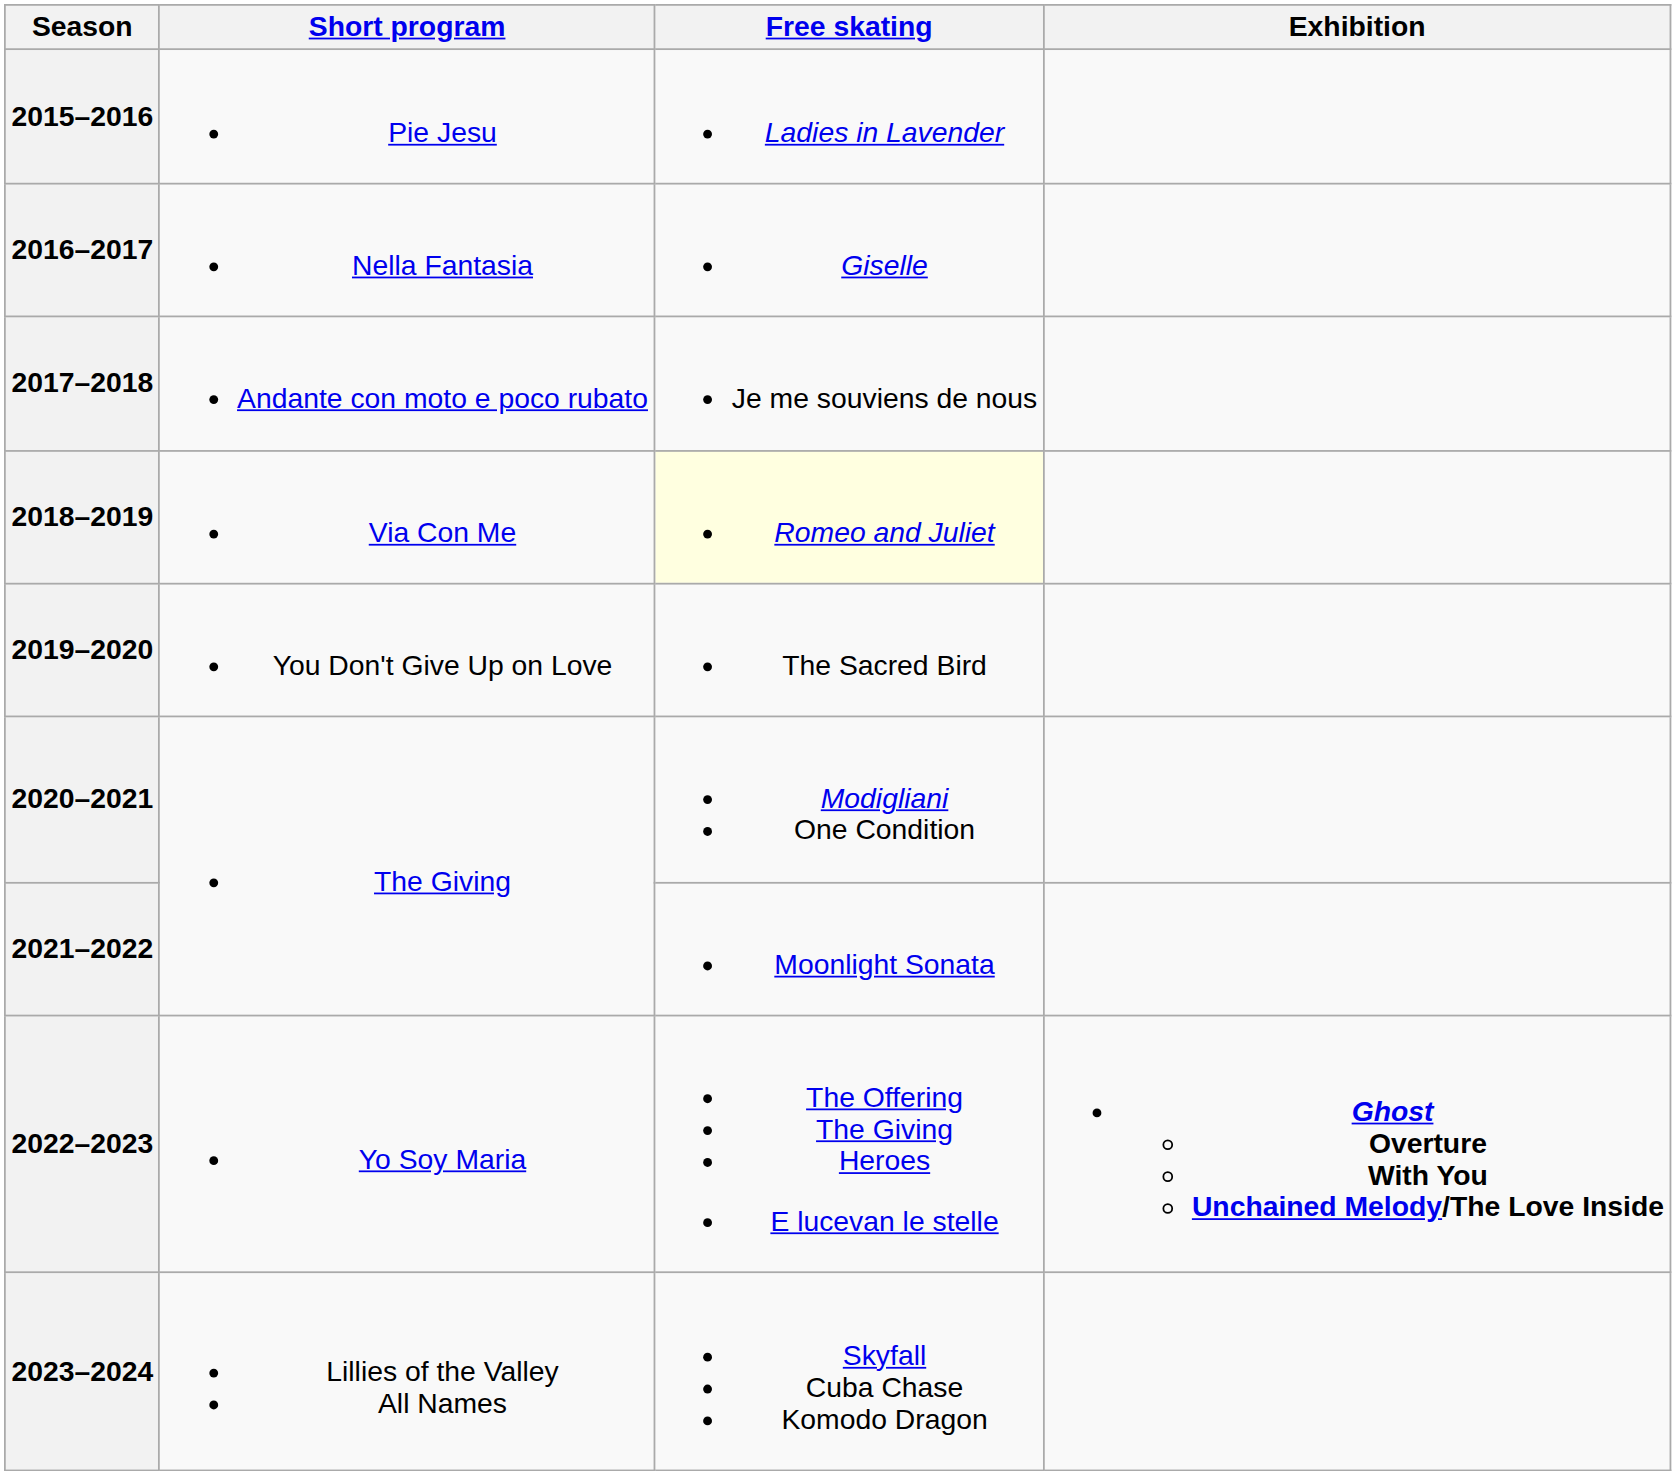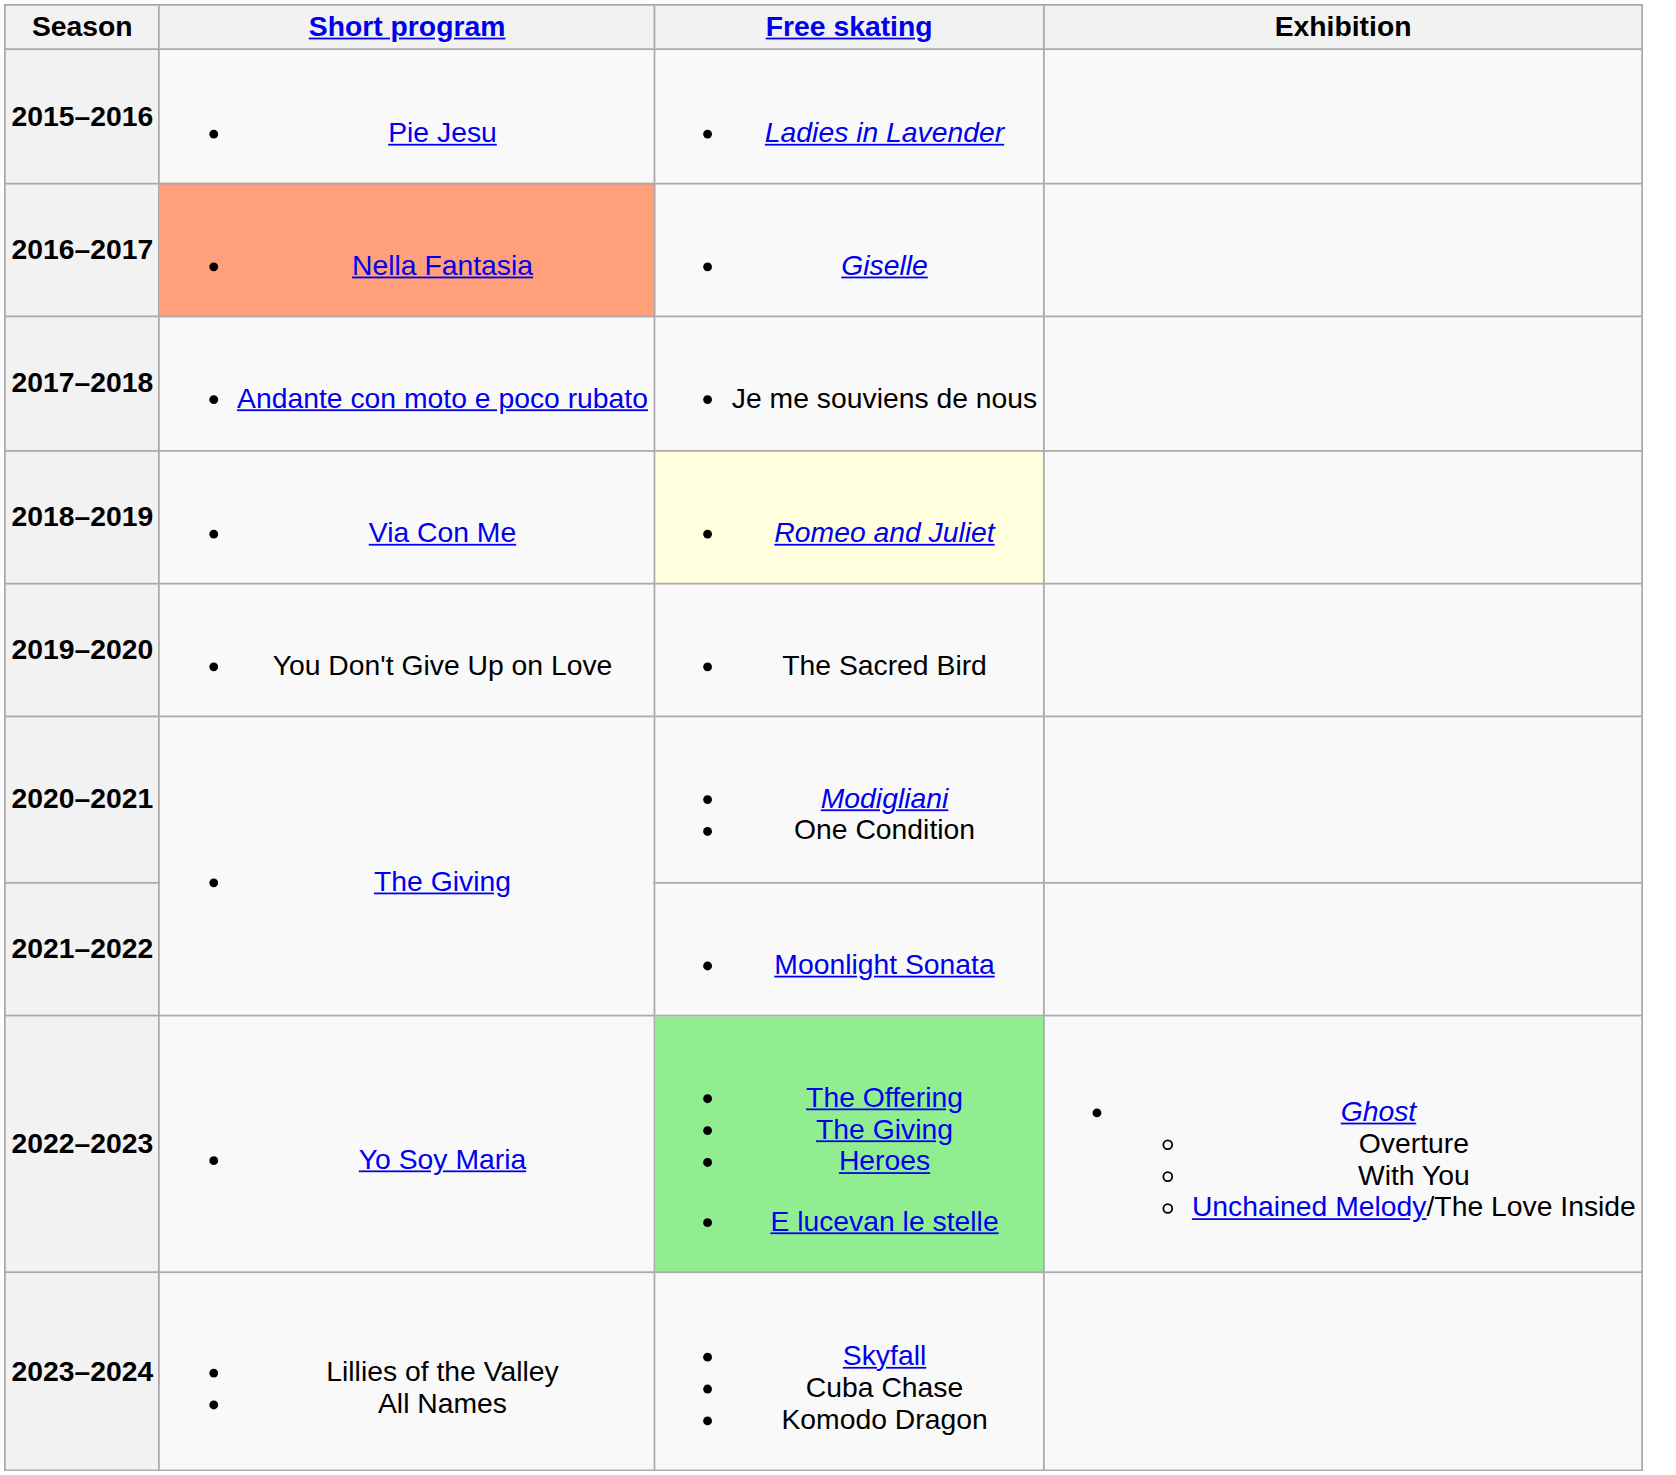2016–2017 | Short program: no background -> lightsalmon background
2022–2023 | Free skating: no background -> lightgreen background
2022–2023 | Exhibition: bold -> normal
